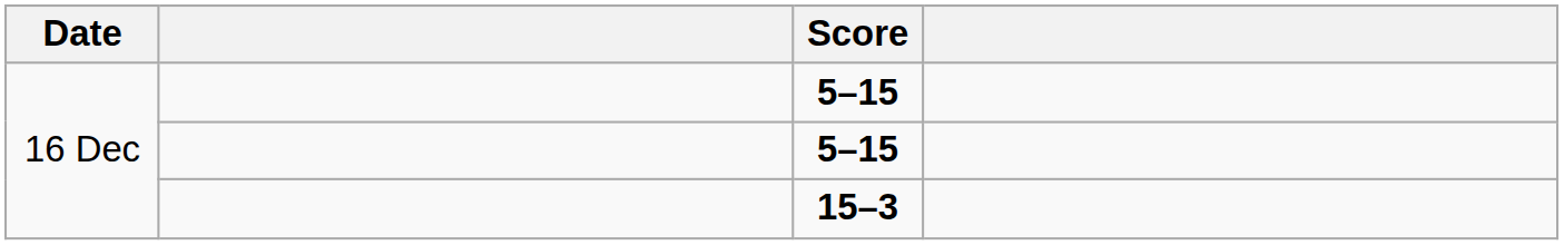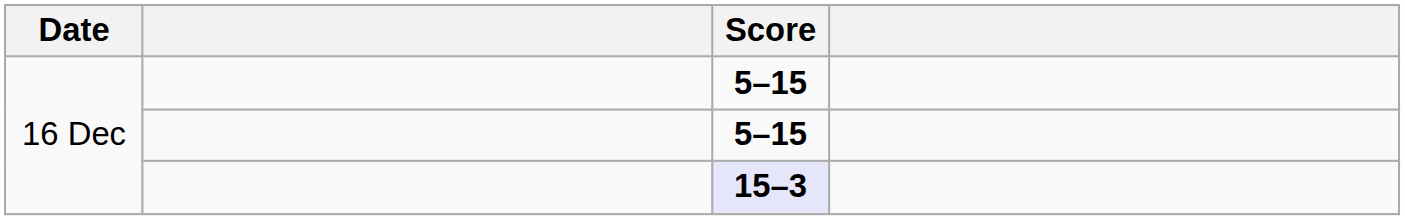15–3 | Score: no background -> lavender background
